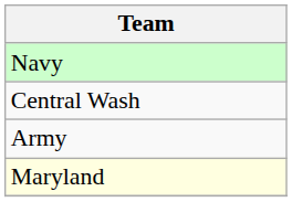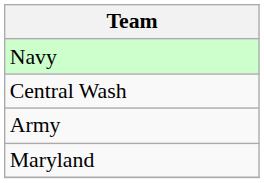row 5 | column 1: lightyellow background -> no background
